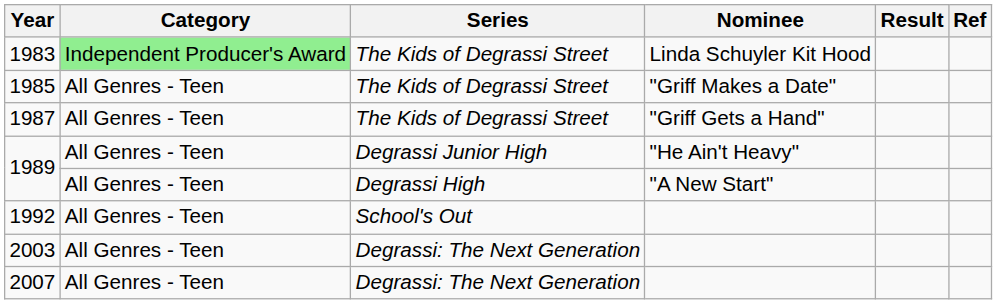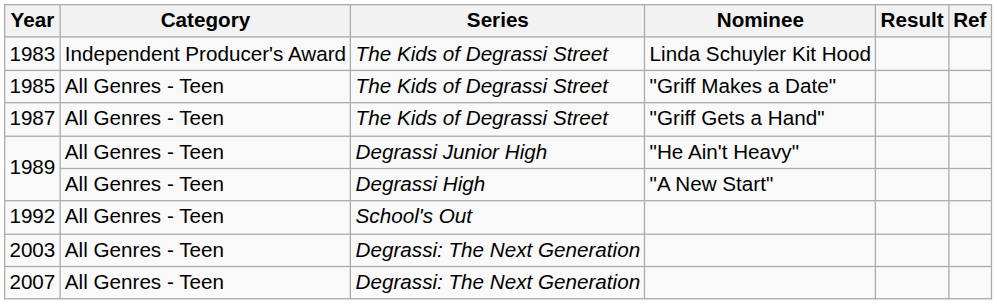1983 | Category: lightgreen background -> no background
